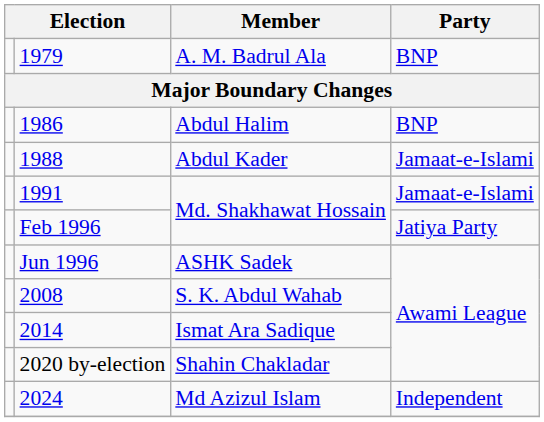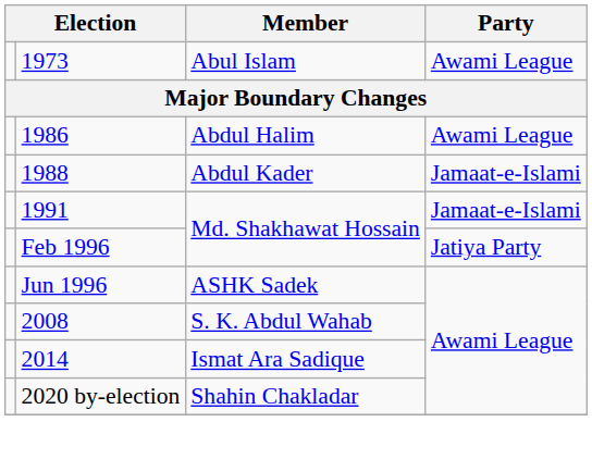+ row: 1973 | Abul Islam | Awami League
- row: 1979 | A. M. Badrul Ala | BNP
Abdul Halim | Party: BNP -> Awami League
- row: 2024 | Md Azizul Islam | Independent
